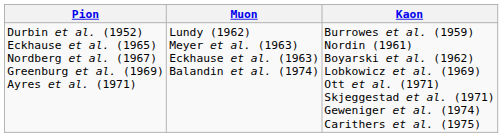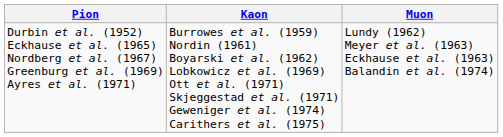columns swapped: Kaon <-> Muon
